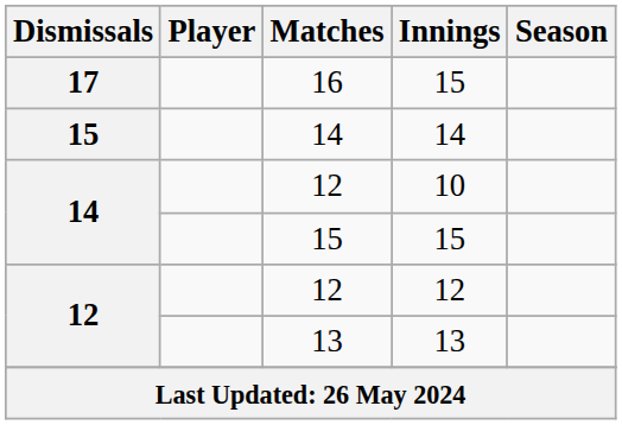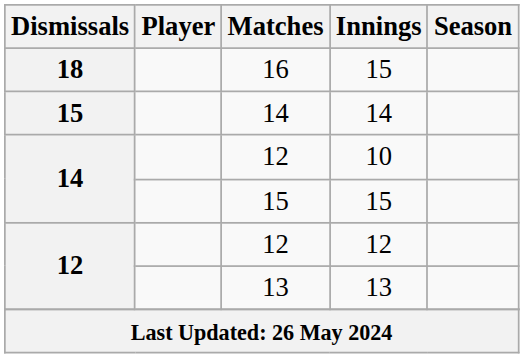16 | Dismissals: 17 -> 18
